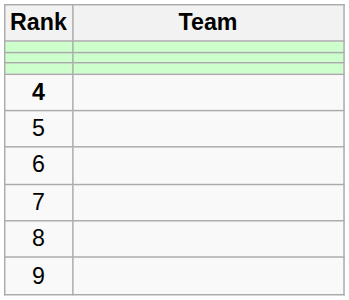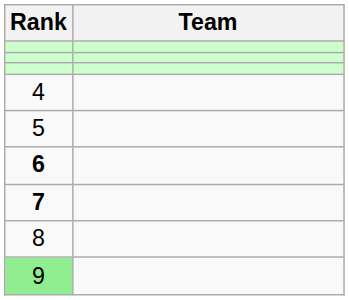row 5 | Rank: bold -> normal
row 7 | Rank: normal -> bold
row 8 | Rank: normal -> bold
row 10 | Rank: no background -> lightgreen background
